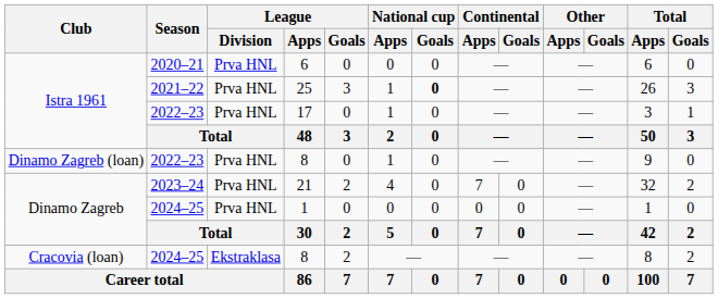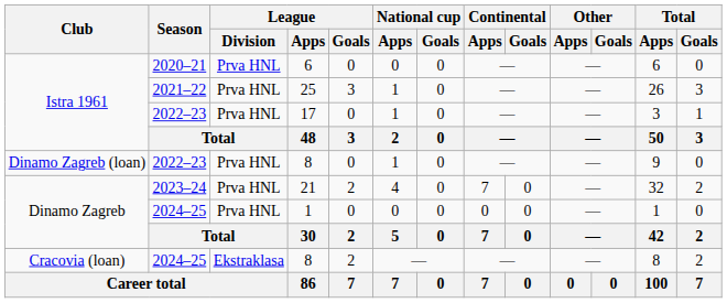25 | National cup / Goals: bold -> normal
